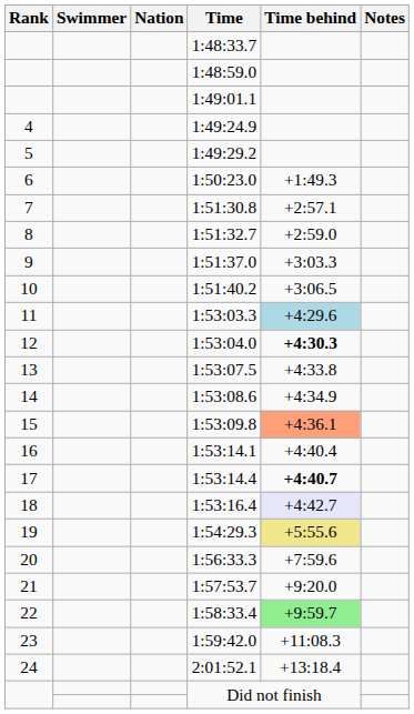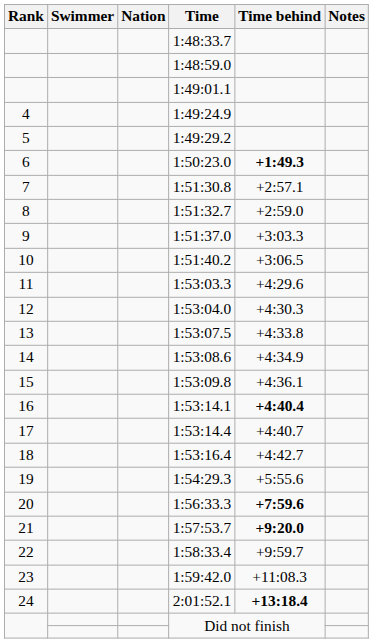1:50:23.0 | Time behind: normal -> bold
1:53:03.3 | Time behind: lightblue background -> no background
1:53:04.0 | Time behind: bold -> normal
1:53:09.8 | Time behind: lightsalmon background -> no background
1:53:14.1 | Time behind: normal -> bold
1:53:14.4 | Time behind: bold -> normal
1:53:16.4 | Time behind: lavender background -> no background
1:54:29.3 | Time behind: khaki background -> no background
1:56:33.3 | Time behind: normal -> bold
1:57:53.7 | Time behind: normal -> bold
1:58:33.4 | Time behind: lightgreen background -> no background
2:01:52.1 | Time behind: normal -> bold
